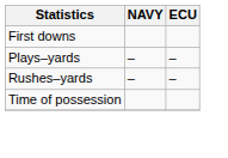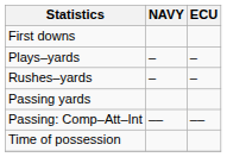+ row: Passing yards
+ row: Passing: Comp–Att–Int | –– | ––
